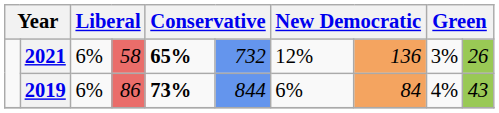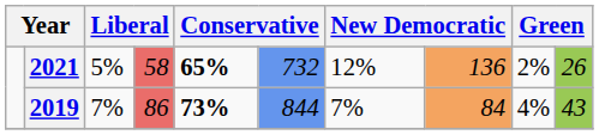2021 | column 3: 6% -> 5%
2021 | column 9: 3% -> 2%
2019 | column 3: 6% -> 7%
2019 | column 7: 6% -> 7%
